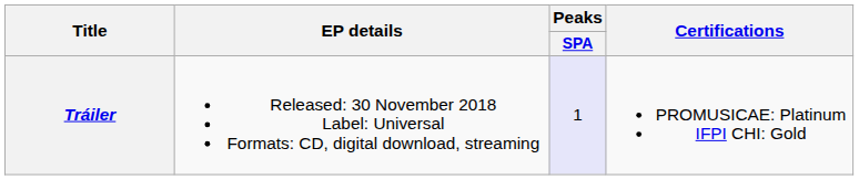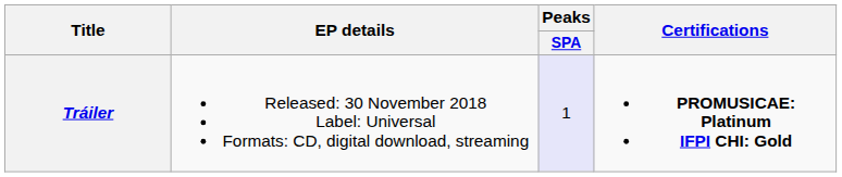Tráiler | Certifications: normal -> bold
